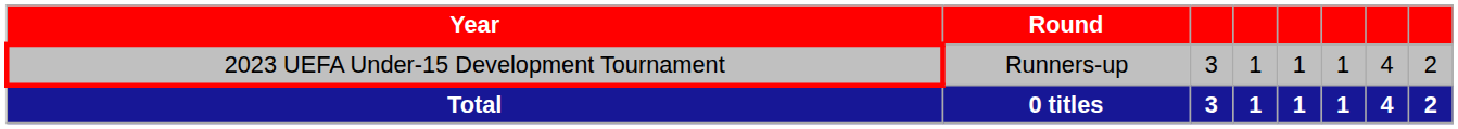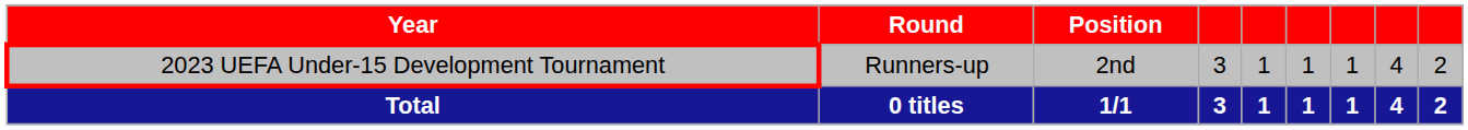+ column: Position | 2nd | 1/1
